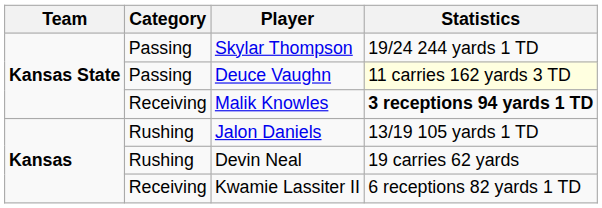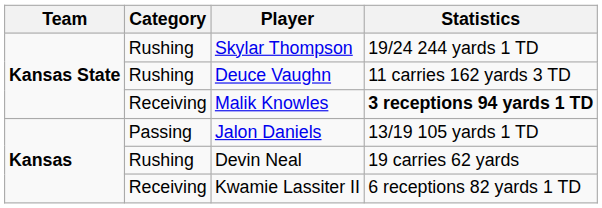Skylar Thompson | Category: Passing -> Rushing
Deuce Vaughn | Category: Passing -> Rushing
Deuce Vaughn | Statistics: lightyellow background -> no background
Jalon Daniels | Category: Rushing -> Passing
